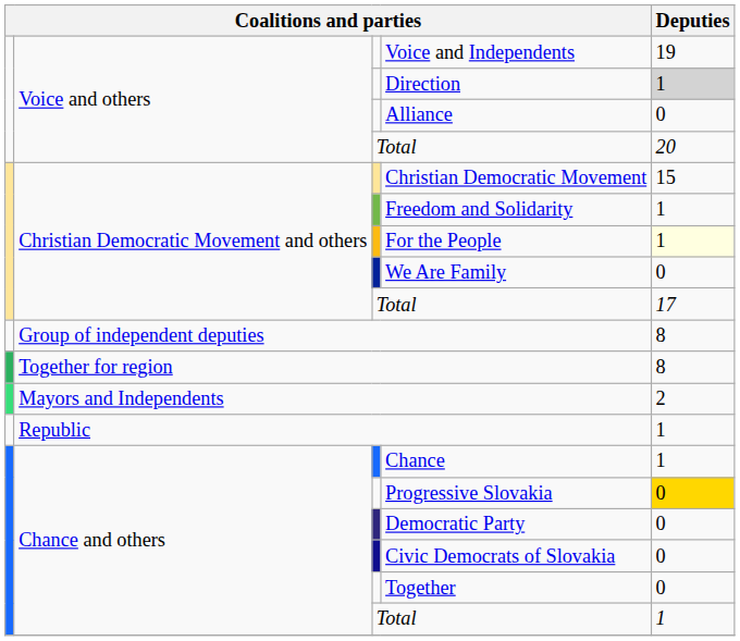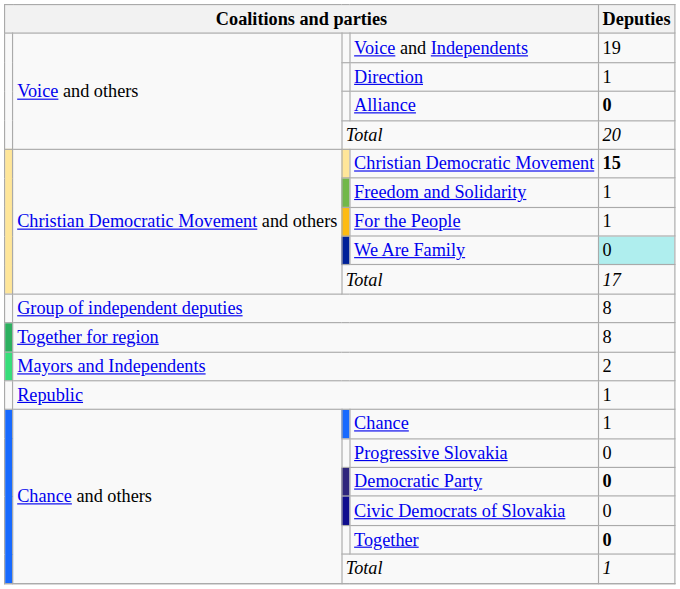Direction | column 5: lightgrey background -> no background
Alliance | column 5: normal -> bold
Christian Democratic Movement | column 5: normal -> bold
For the People | column 5: lightyellow background -> no background
We Are Family | column 5: no background -> paleturquoise background
Progressive Slovakia | column 5: gold background -> no background
Democratic Party | column 5: normal -> bold
Together | column 5: normal -> bold
